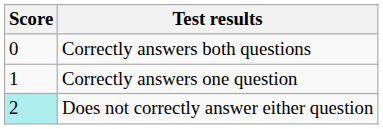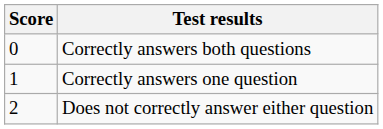Does not correctly answer either question | Score: paleturquoise background -> no background
